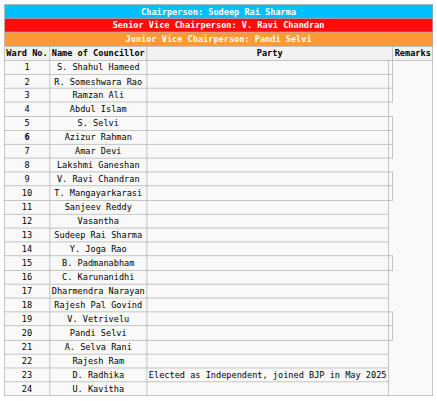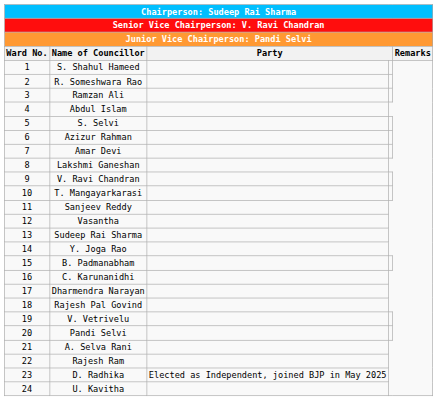Azizur Rahman | Ward No.: bold -> normal
